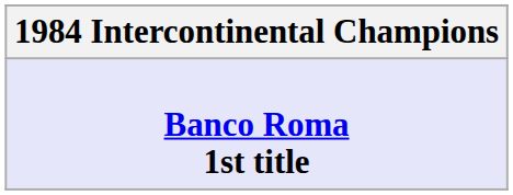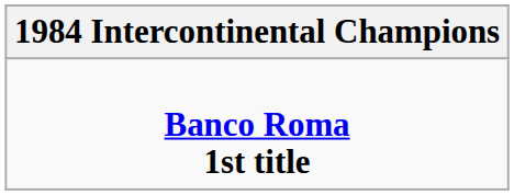row 2 | column 1: lavender background -> no background
